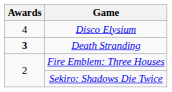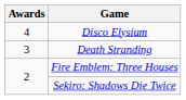Death Stranding | Awards: bold -> normal
